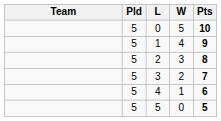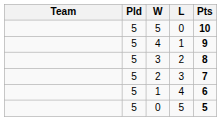columns swapped: W <-> L
